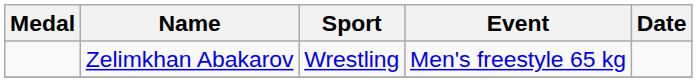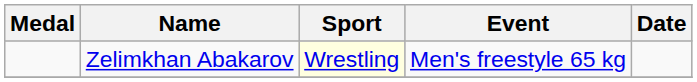Zelimkhan Abakarov | Sport: no background -> lightyellow background
